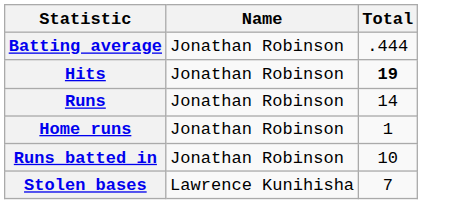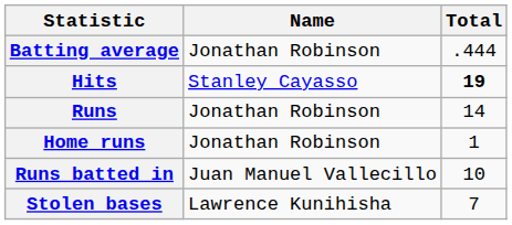Hits | Name: Jonathan Robinson -> Stanley Cayasso
Runs batted in | Name: Jonathan Robinson -> Juan Manuel Vallecillo
